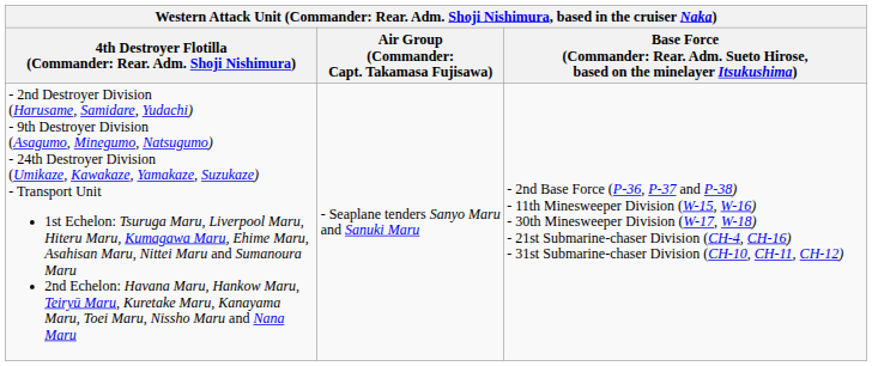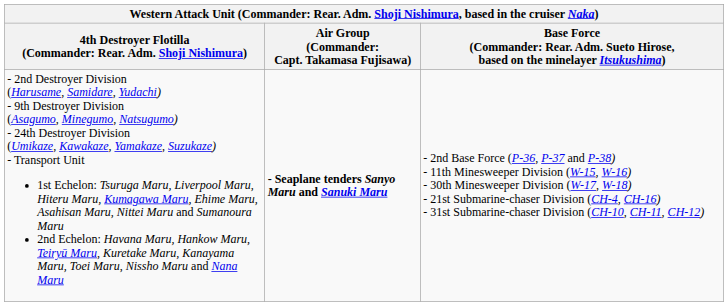row 3 | column 2: normal -> bold
